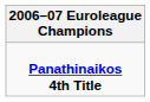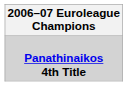row 2 | column 1: no background -> lightgrey background
